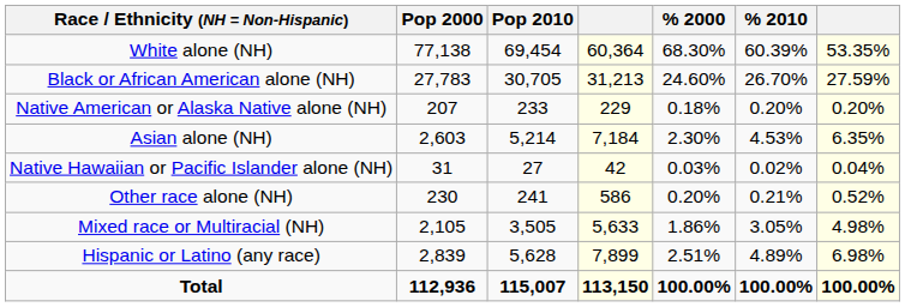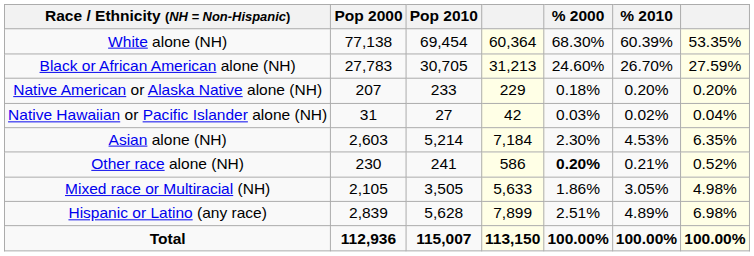rows swapped: Asian alone (NH) <-> Native Hawaiian or Pacific Islander alone (NH)
Other race alone (NH) | % 2000: normal -> bold
